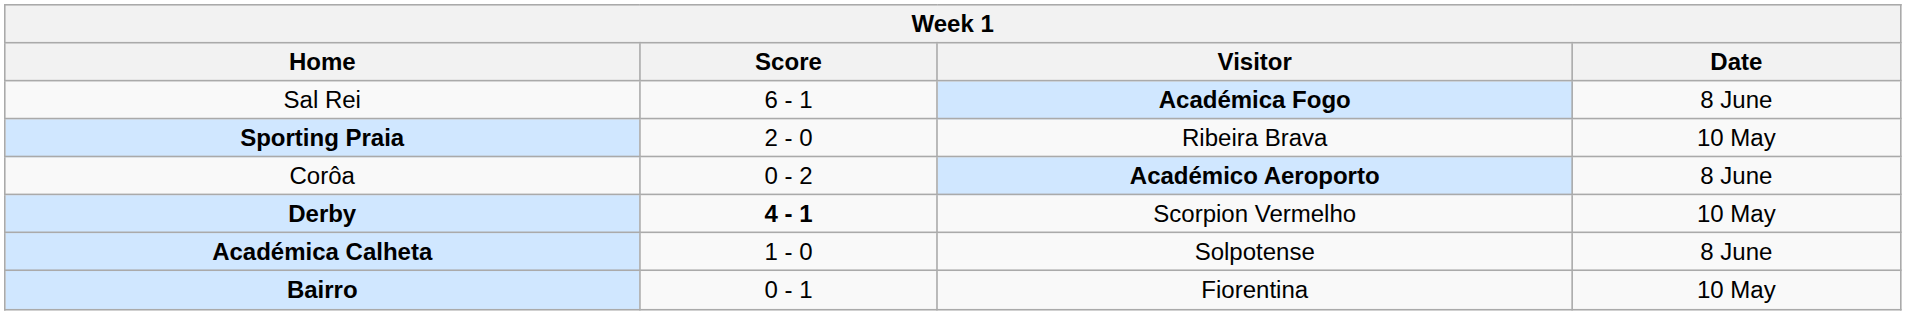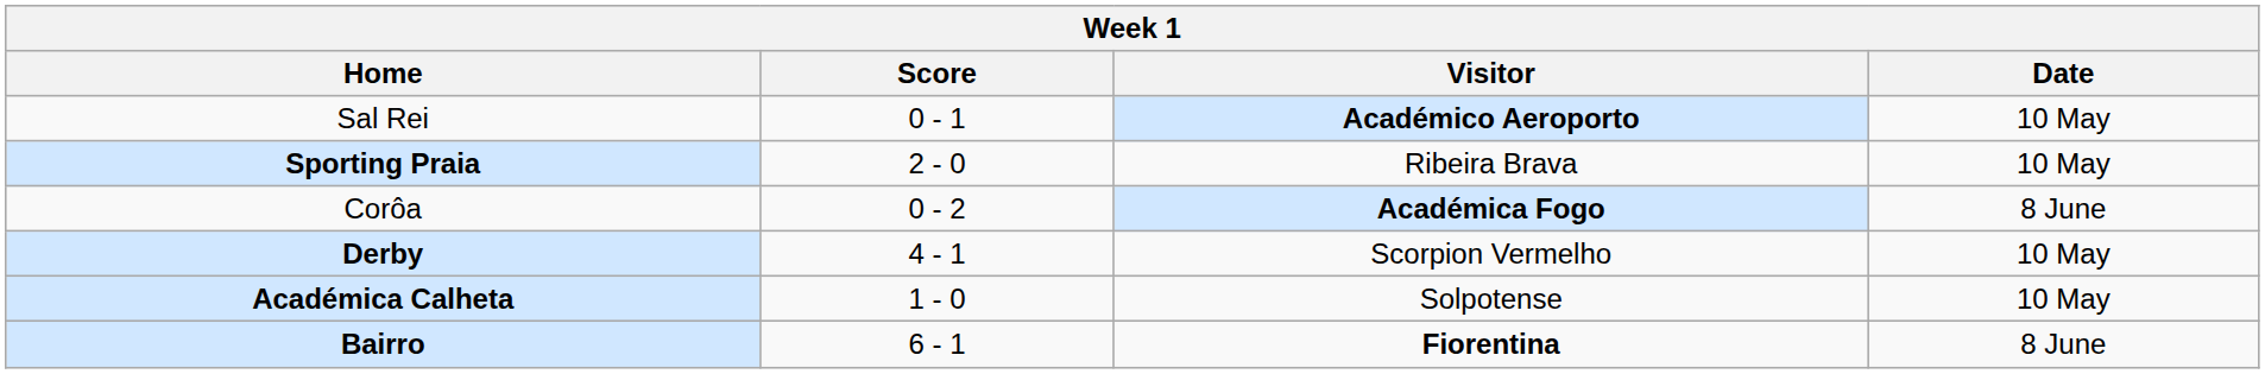Sal Rei | Score: 6 - 1 -> 0 - 1
Sal Rei | Visitor: Académica Fogo -> Académico Aeroporto
Sal Rei | Date: 8 June -> 10 May
Corôa | Visitor: Académico Aeroporto -> Académica Fogo
Derby | Score: bold -> normal
Académica Calheta | Date: 8 June -> 10 May
Bairro | Score: 0 - 1 -> 6 - 1
Bairro | Visitor: normal -> bold
Bairro | Date: 10 May -> 8 June
